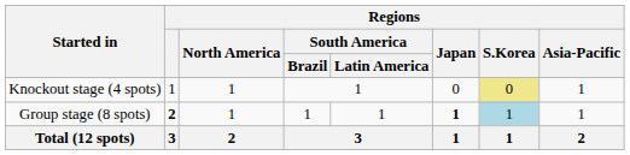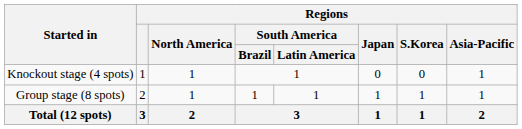Knockout stage (4 spots) | Regions / S.Korea: khaki background -> no background
Group stage (8 spots) | Regions: bold -> normal
Group stage (8 spots) | Regions / Japan: bold -> normal
Group stage (8 spots) | Regions / S.Korea: lightblue background -> no background
